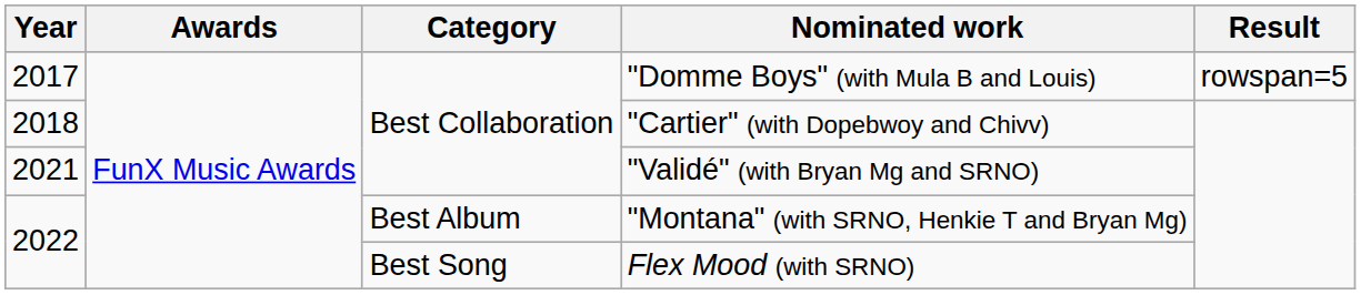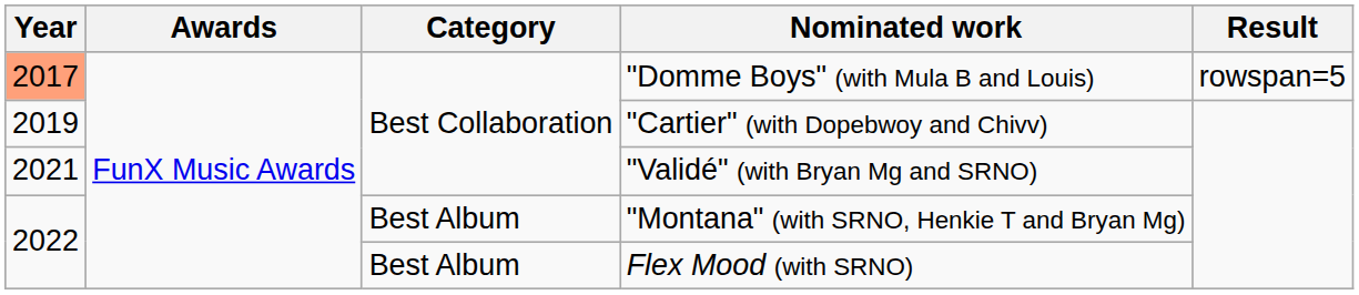"Domme Boys" (with Mula B and Louis) | Year: no background -> lightsalmon background
"Cartier" (with Dopebwoy and Chivv) | Year: 2018 -> 2019
Flex Mood (with SRNO) | Category: Best Song -> Best Album
